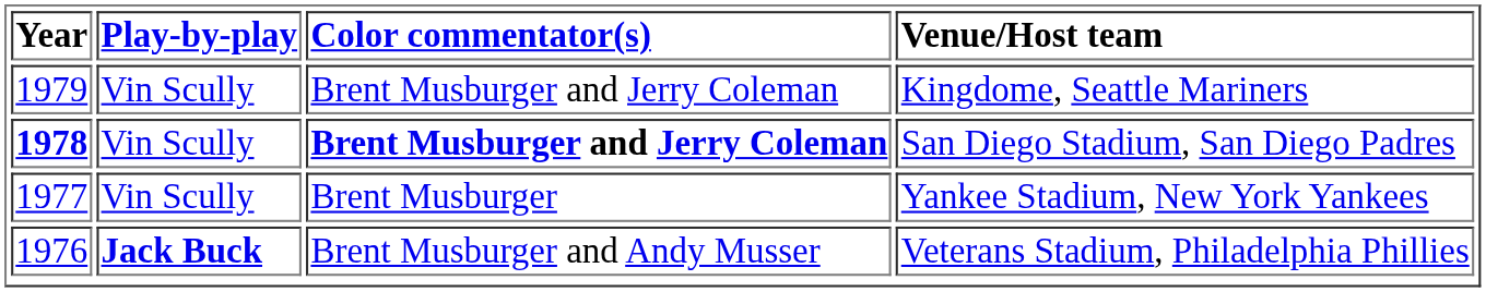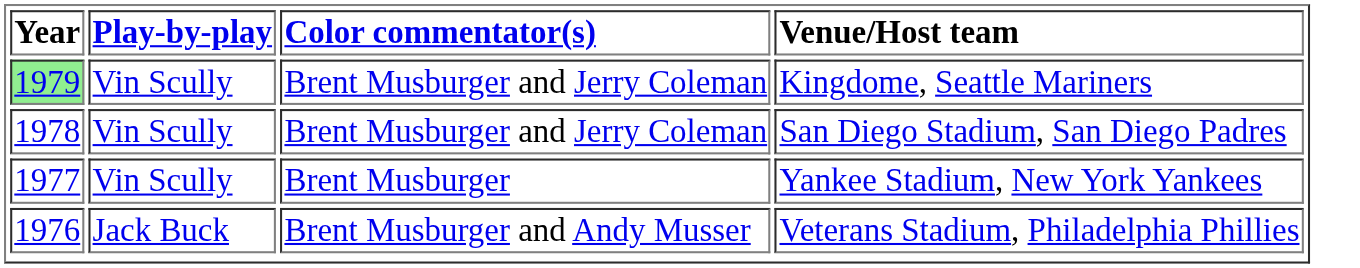Kingdome, Seattle Mariners | Year: no background -> lightgreen background
San Diego Stadium, San Diego Padres | Year: bold -> normal
San Diego Stadium, San Diego Padres | Color commentator(s): bold -> normal
Veterans Stadium, Philadelphia Phillies | Play-by-play: bold -> normal
